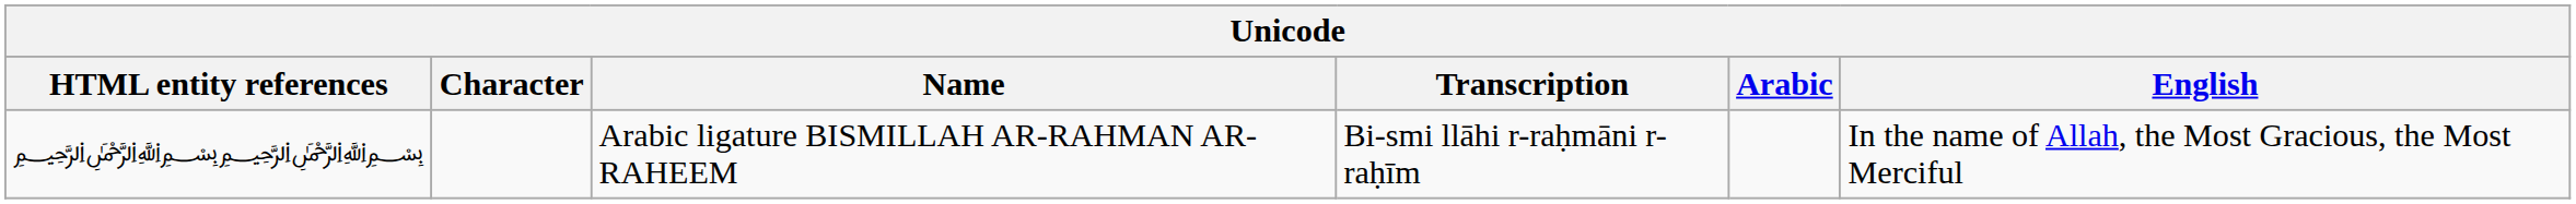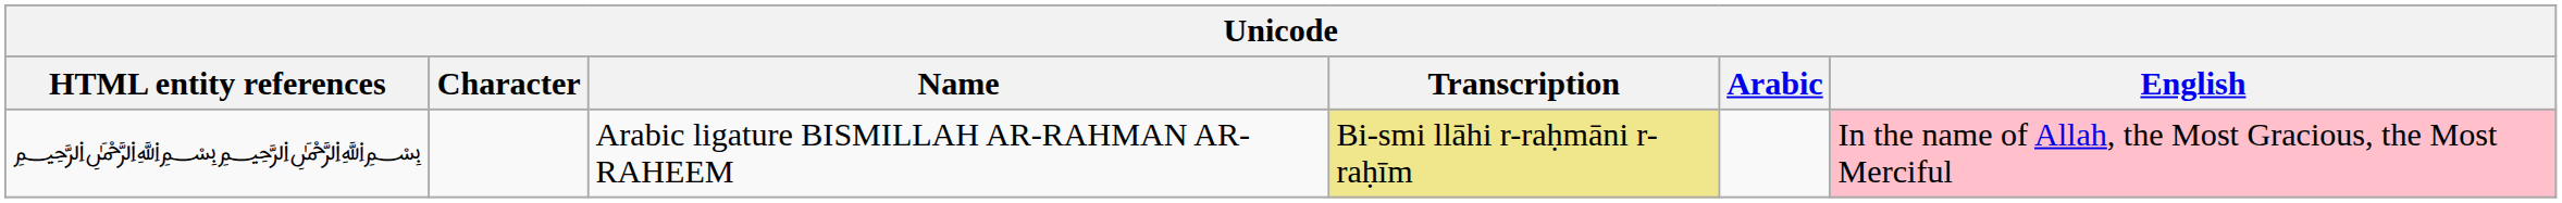Arabic ligature BISMILLAH AR-RAHMAN AR-RAHEEM | Transcription: no background -> khaki background
Arabic ligature BISMILLAH AR-RAHMAN AR-RAHEEM | English: no background -> pink background
